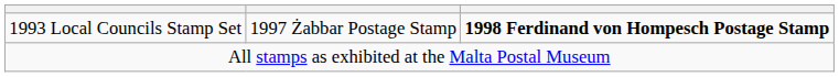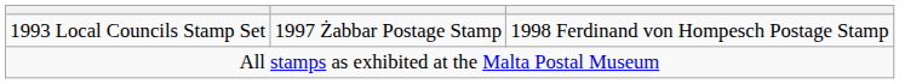1993 Local Councils Stamp Set | column 3: bold -> normal
